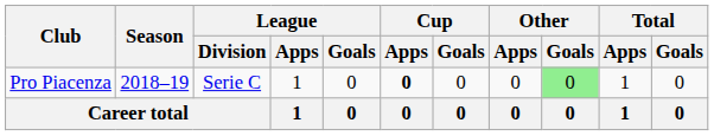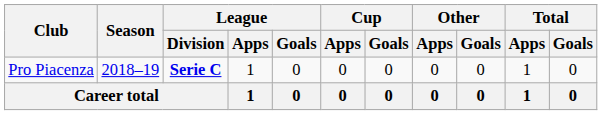Pro Piacenza | League / Division: normal -> bold
Pro Piacenza | Cup / Apps: bold -> normal
Pro Piacenza | Other / Goals: lightgreen background -> no background
